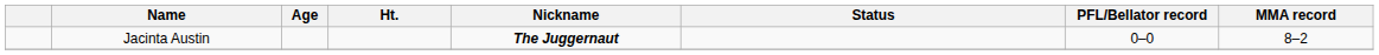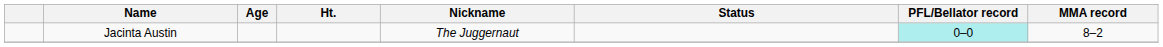Jacinta Austin | Nickname: bold -> normal
Jacinta Austin | PFL/Bellator record: no background -> paleturquoise background
